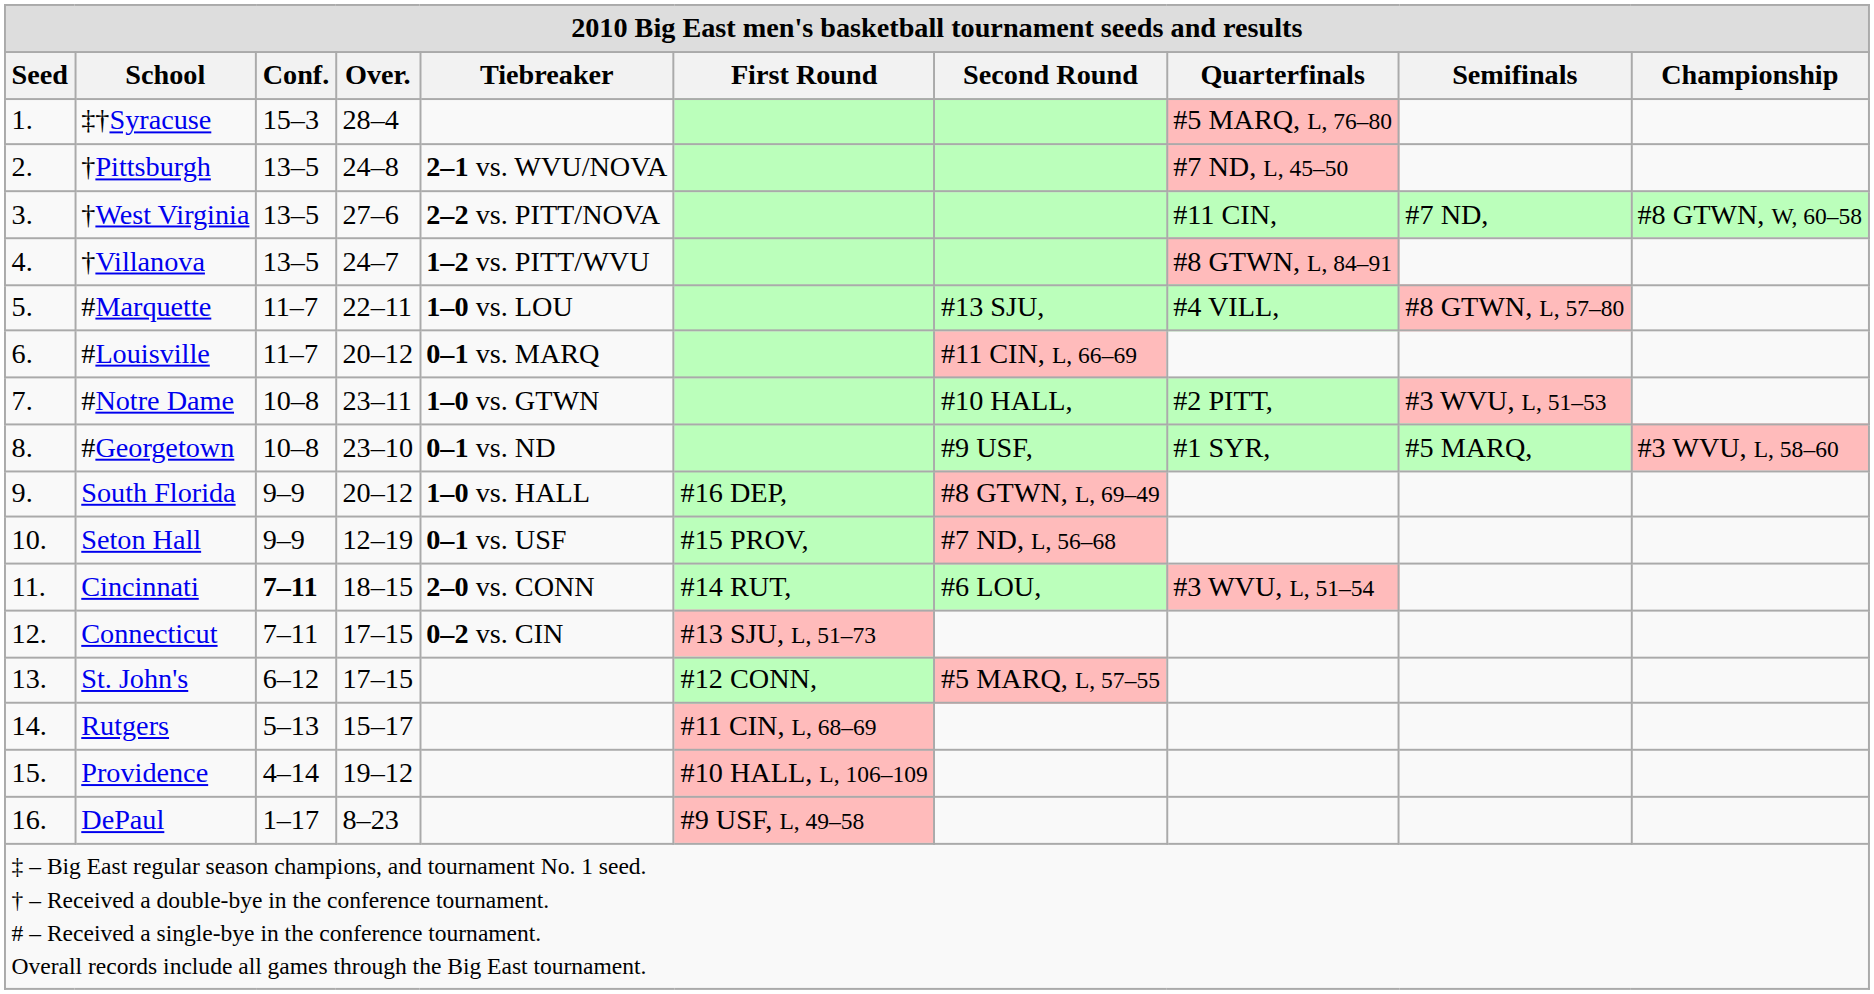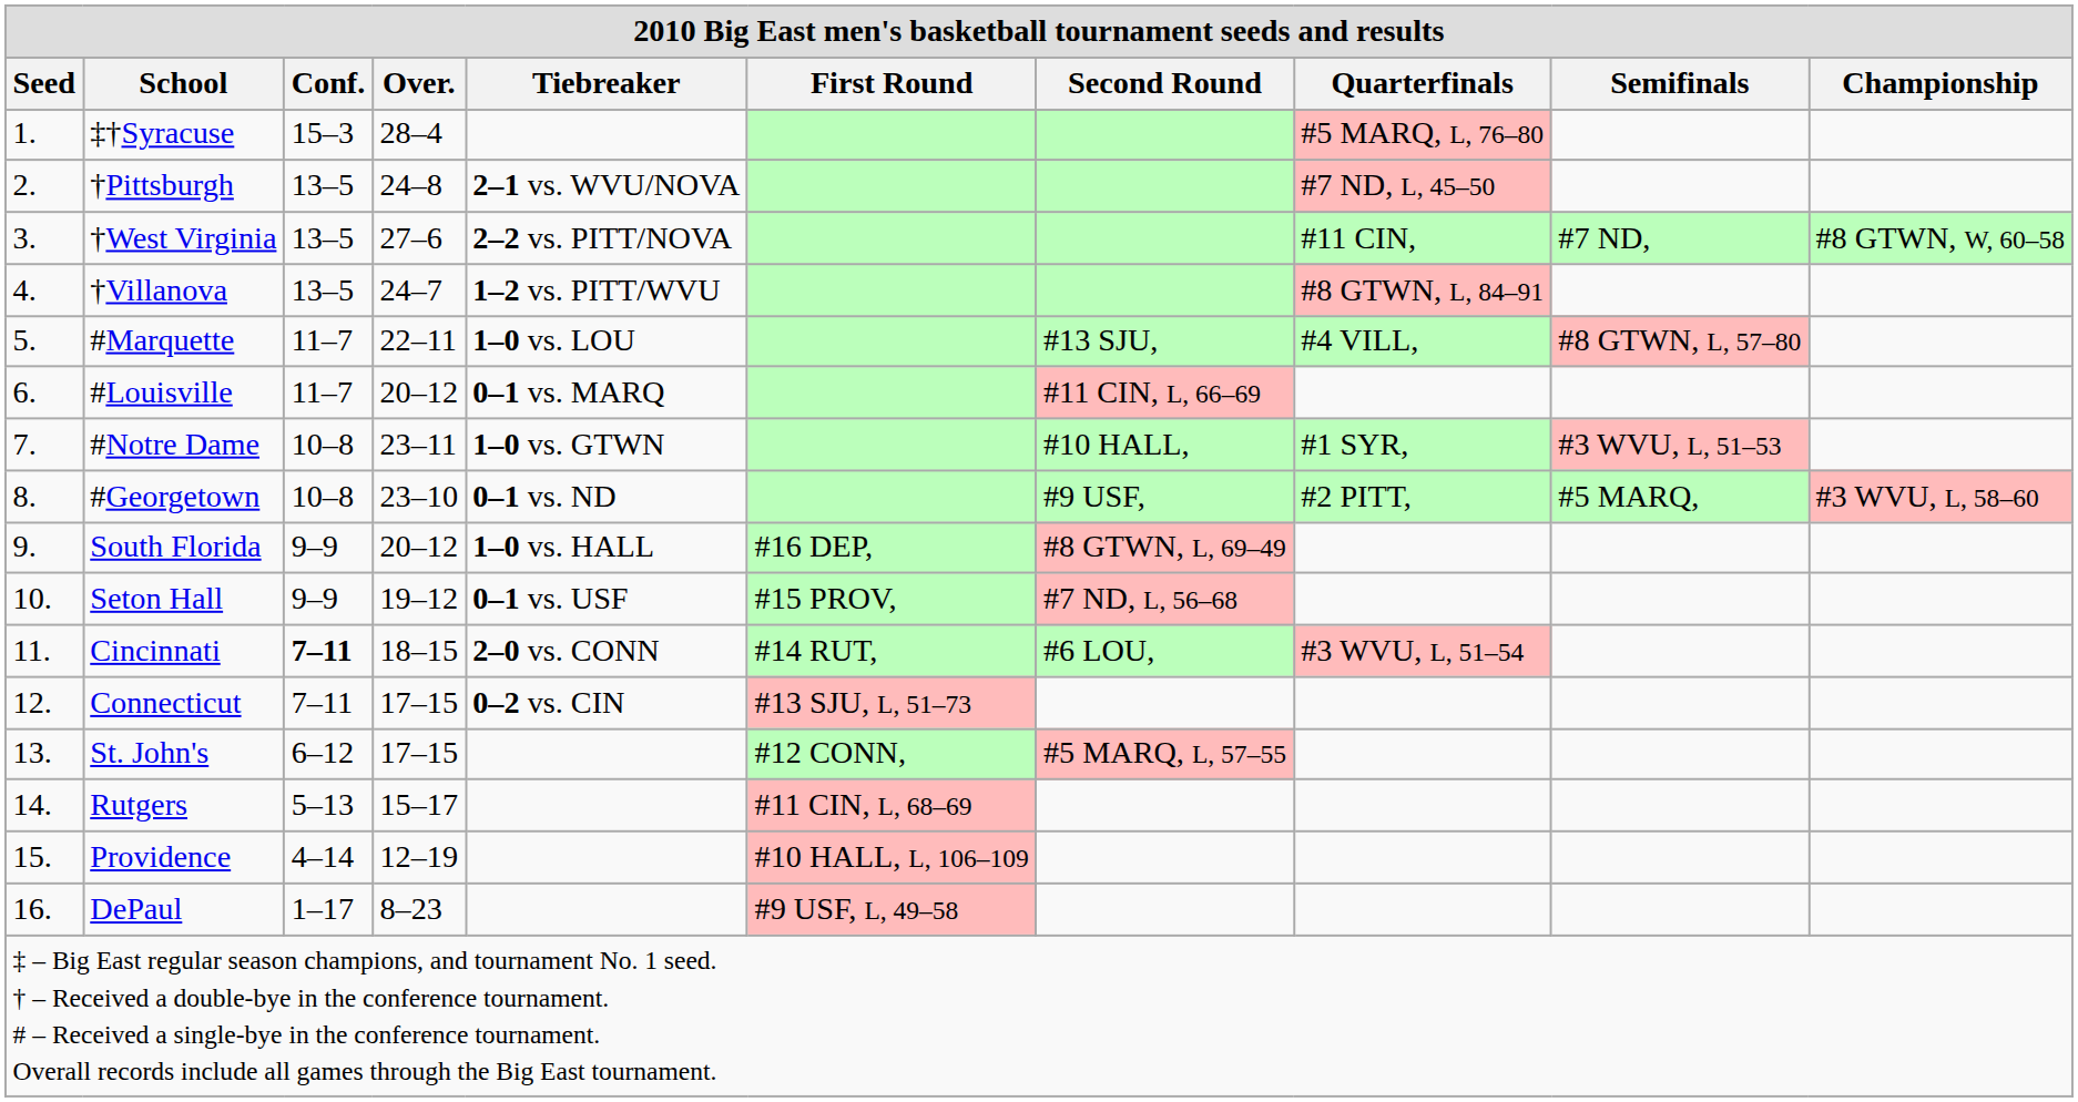#Notre Dame | Quarterfinals: #2 PITT, -> #1 SYR,
#Georgetown | Quarterfinals: #1 SYR, -> #2 PITT,
Seton Hall | Over.: 12–19 -> 19–12
Providence | Over.: 19–12 -> 12–19
